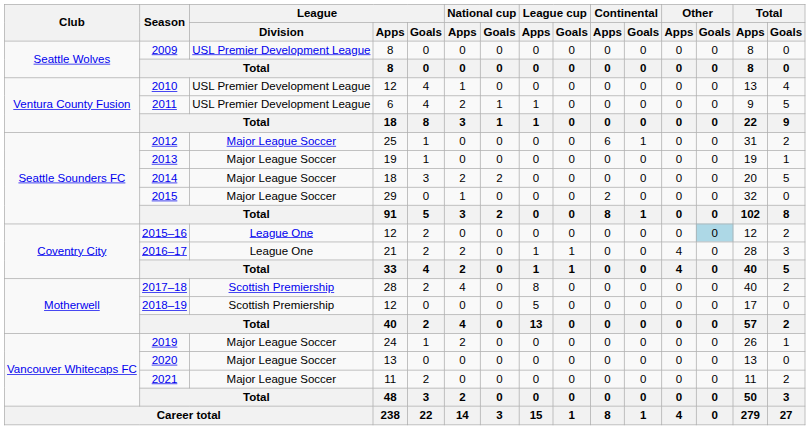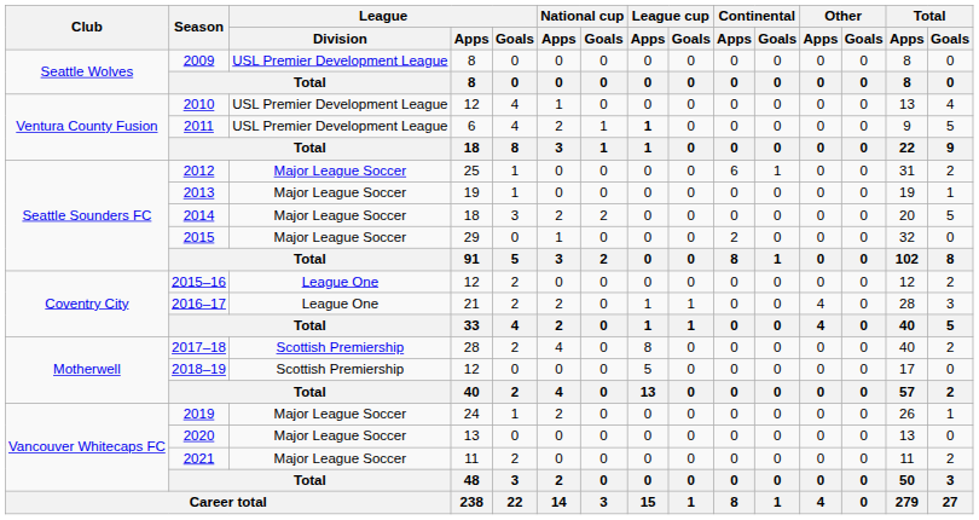2011 | League cup / Apps: normal -> bold
2015–16 | Other / Goals: lightblue background -> no background
